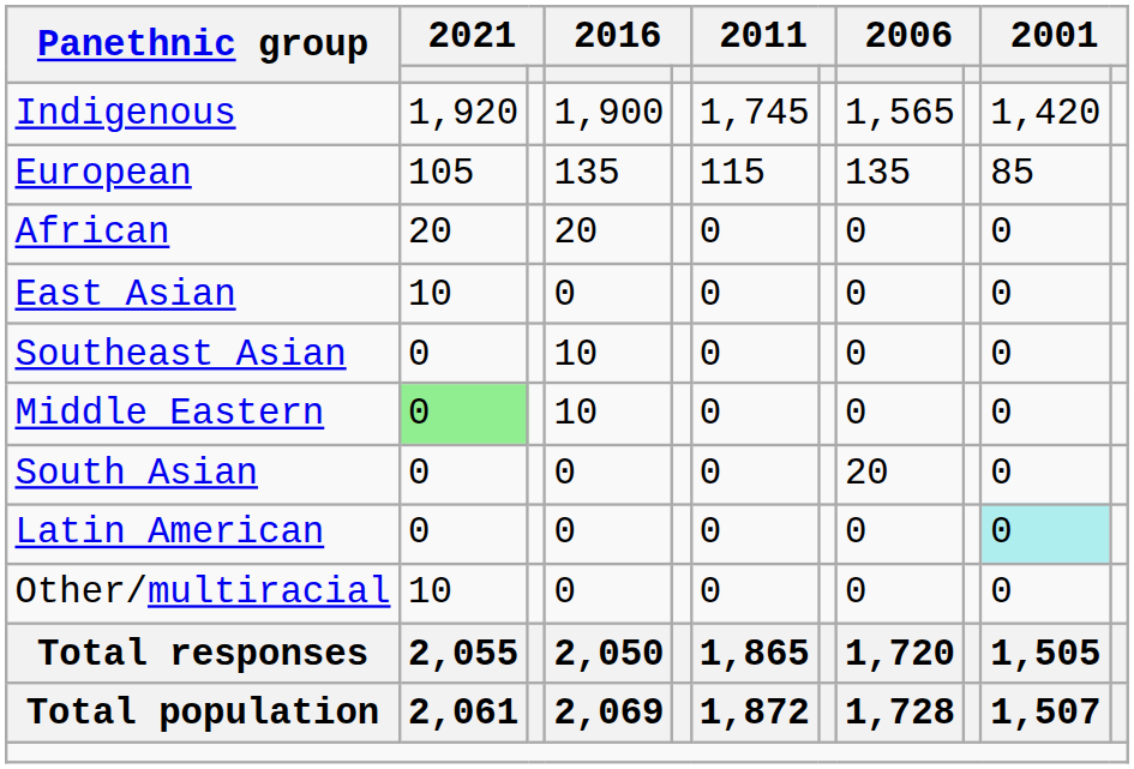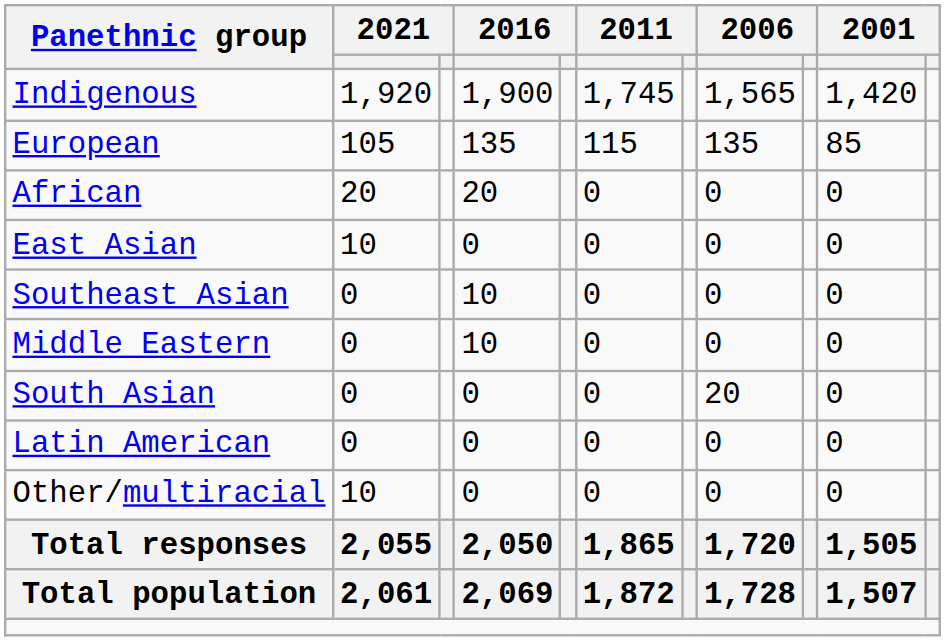Middle Eastern | column 2: lightgreen background -> no background
Latin American | column 10: paleturquoise background -> no background
